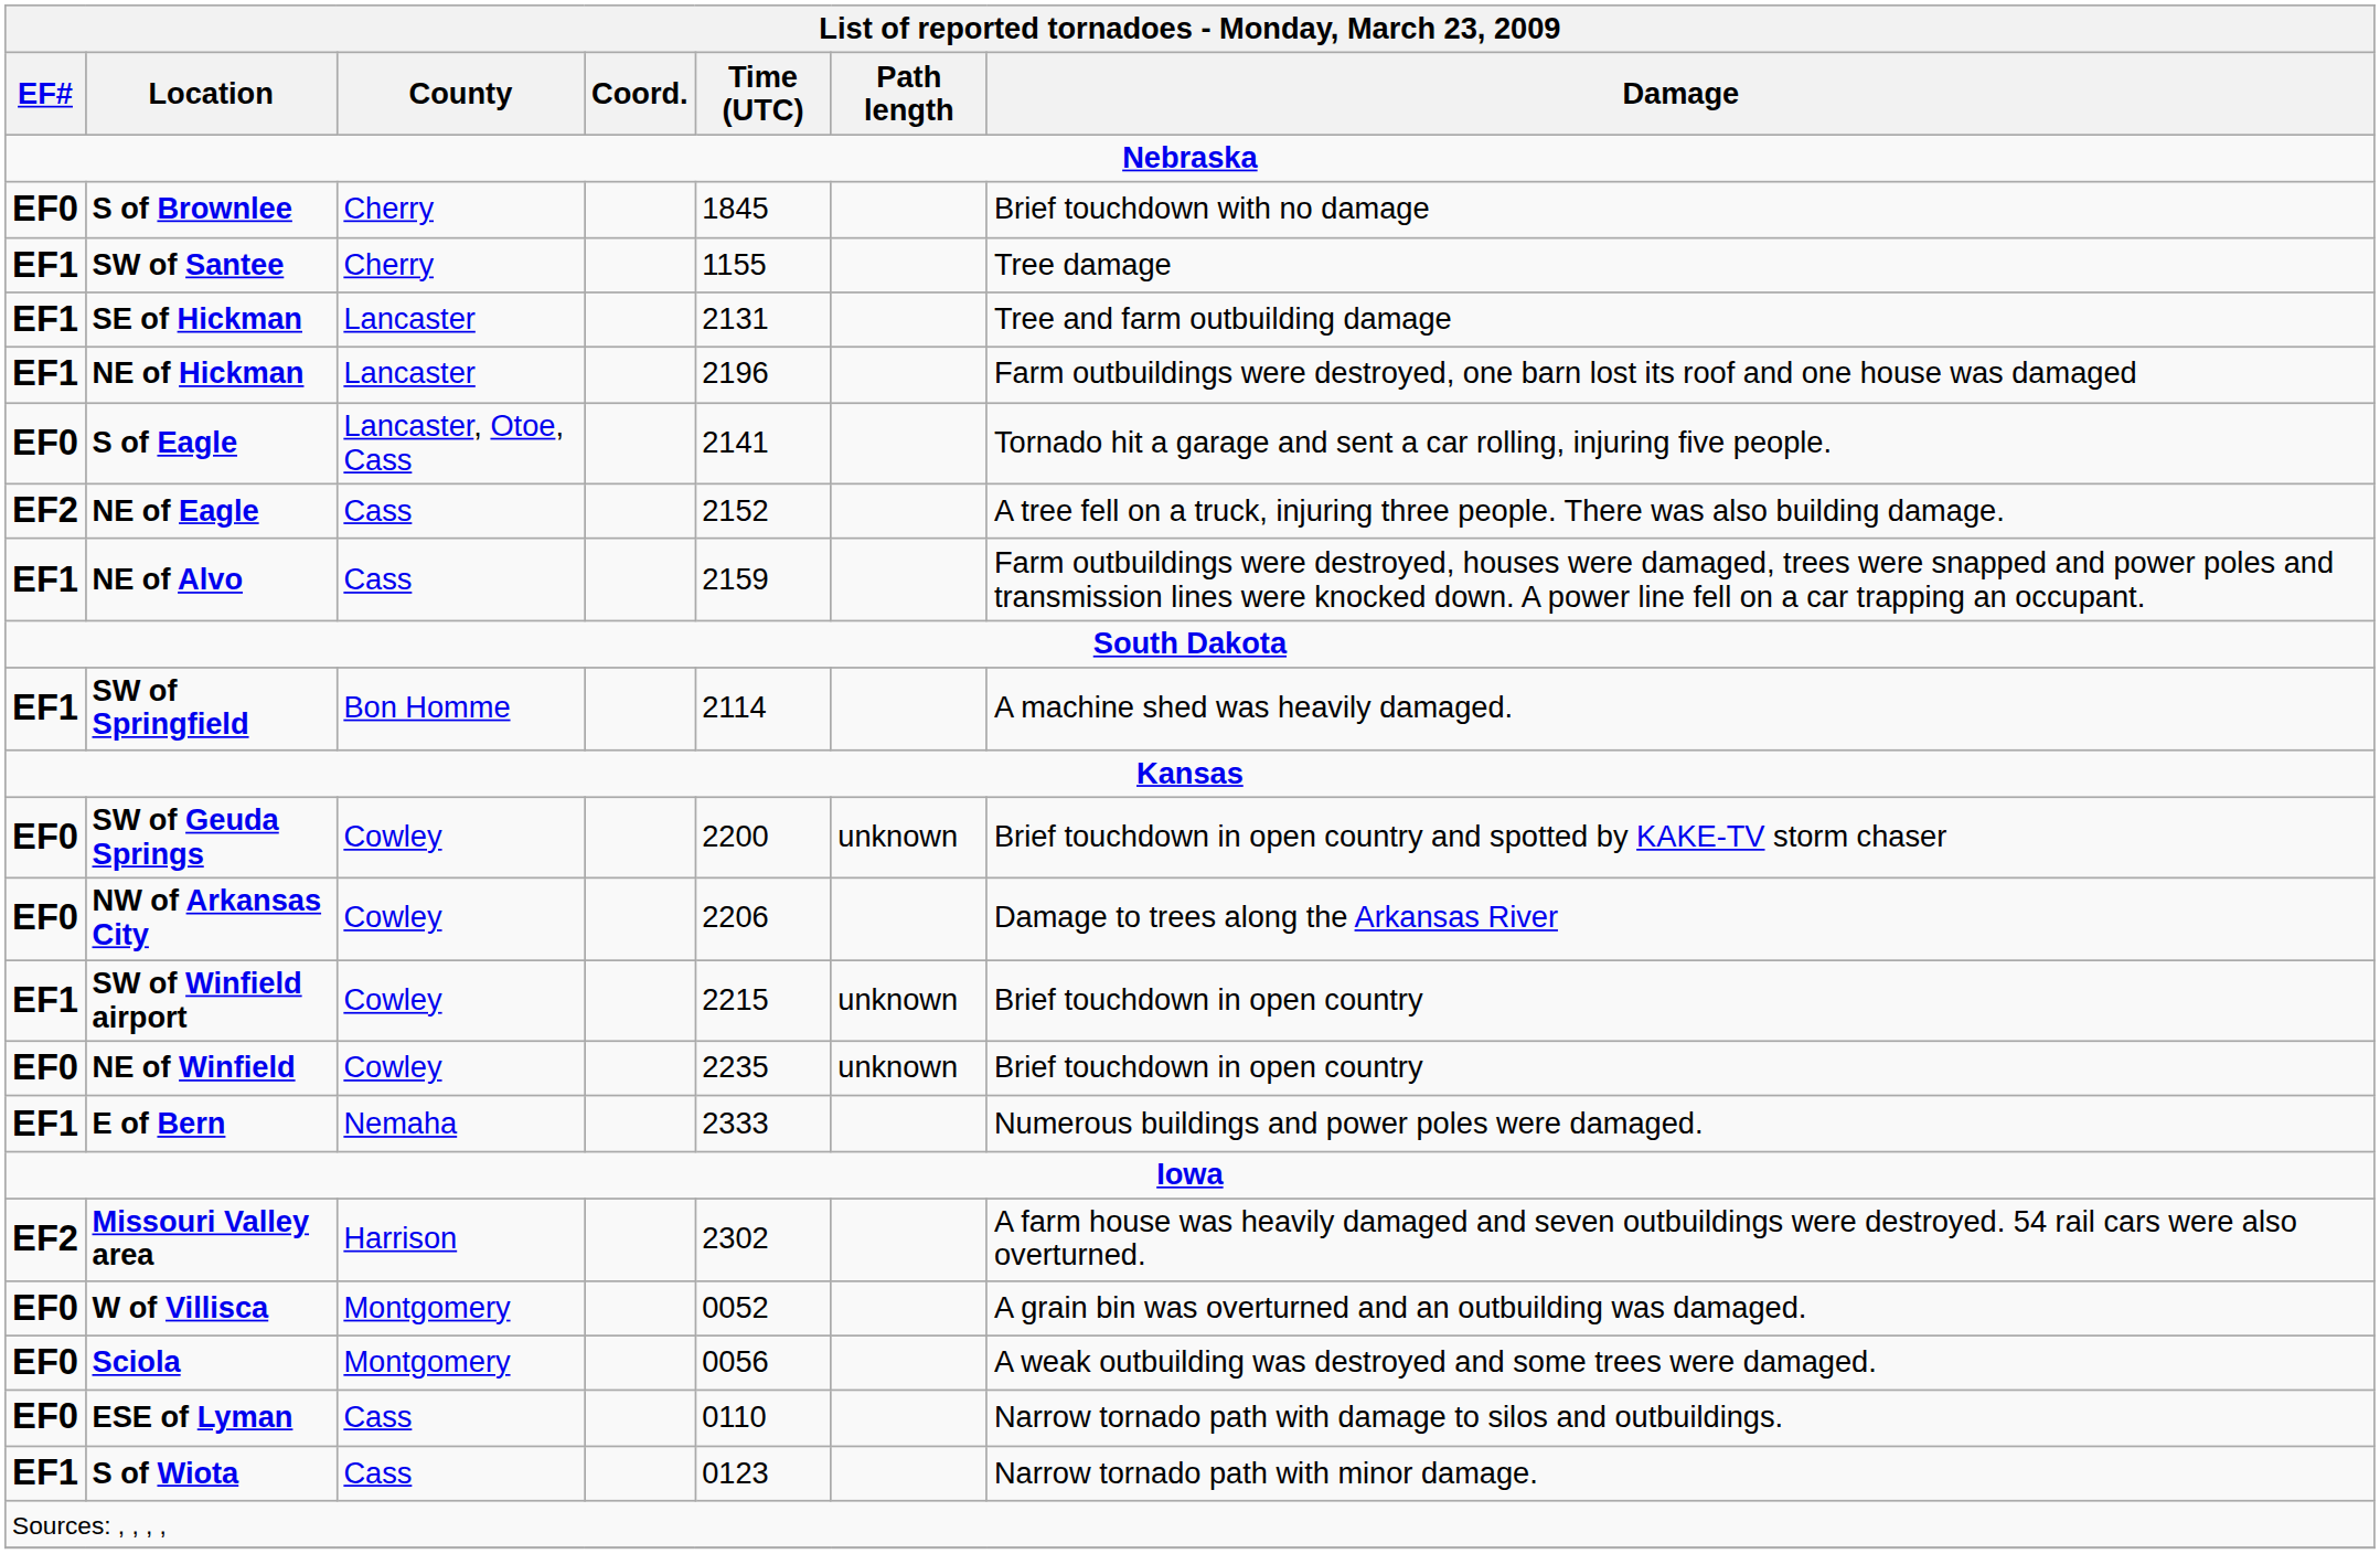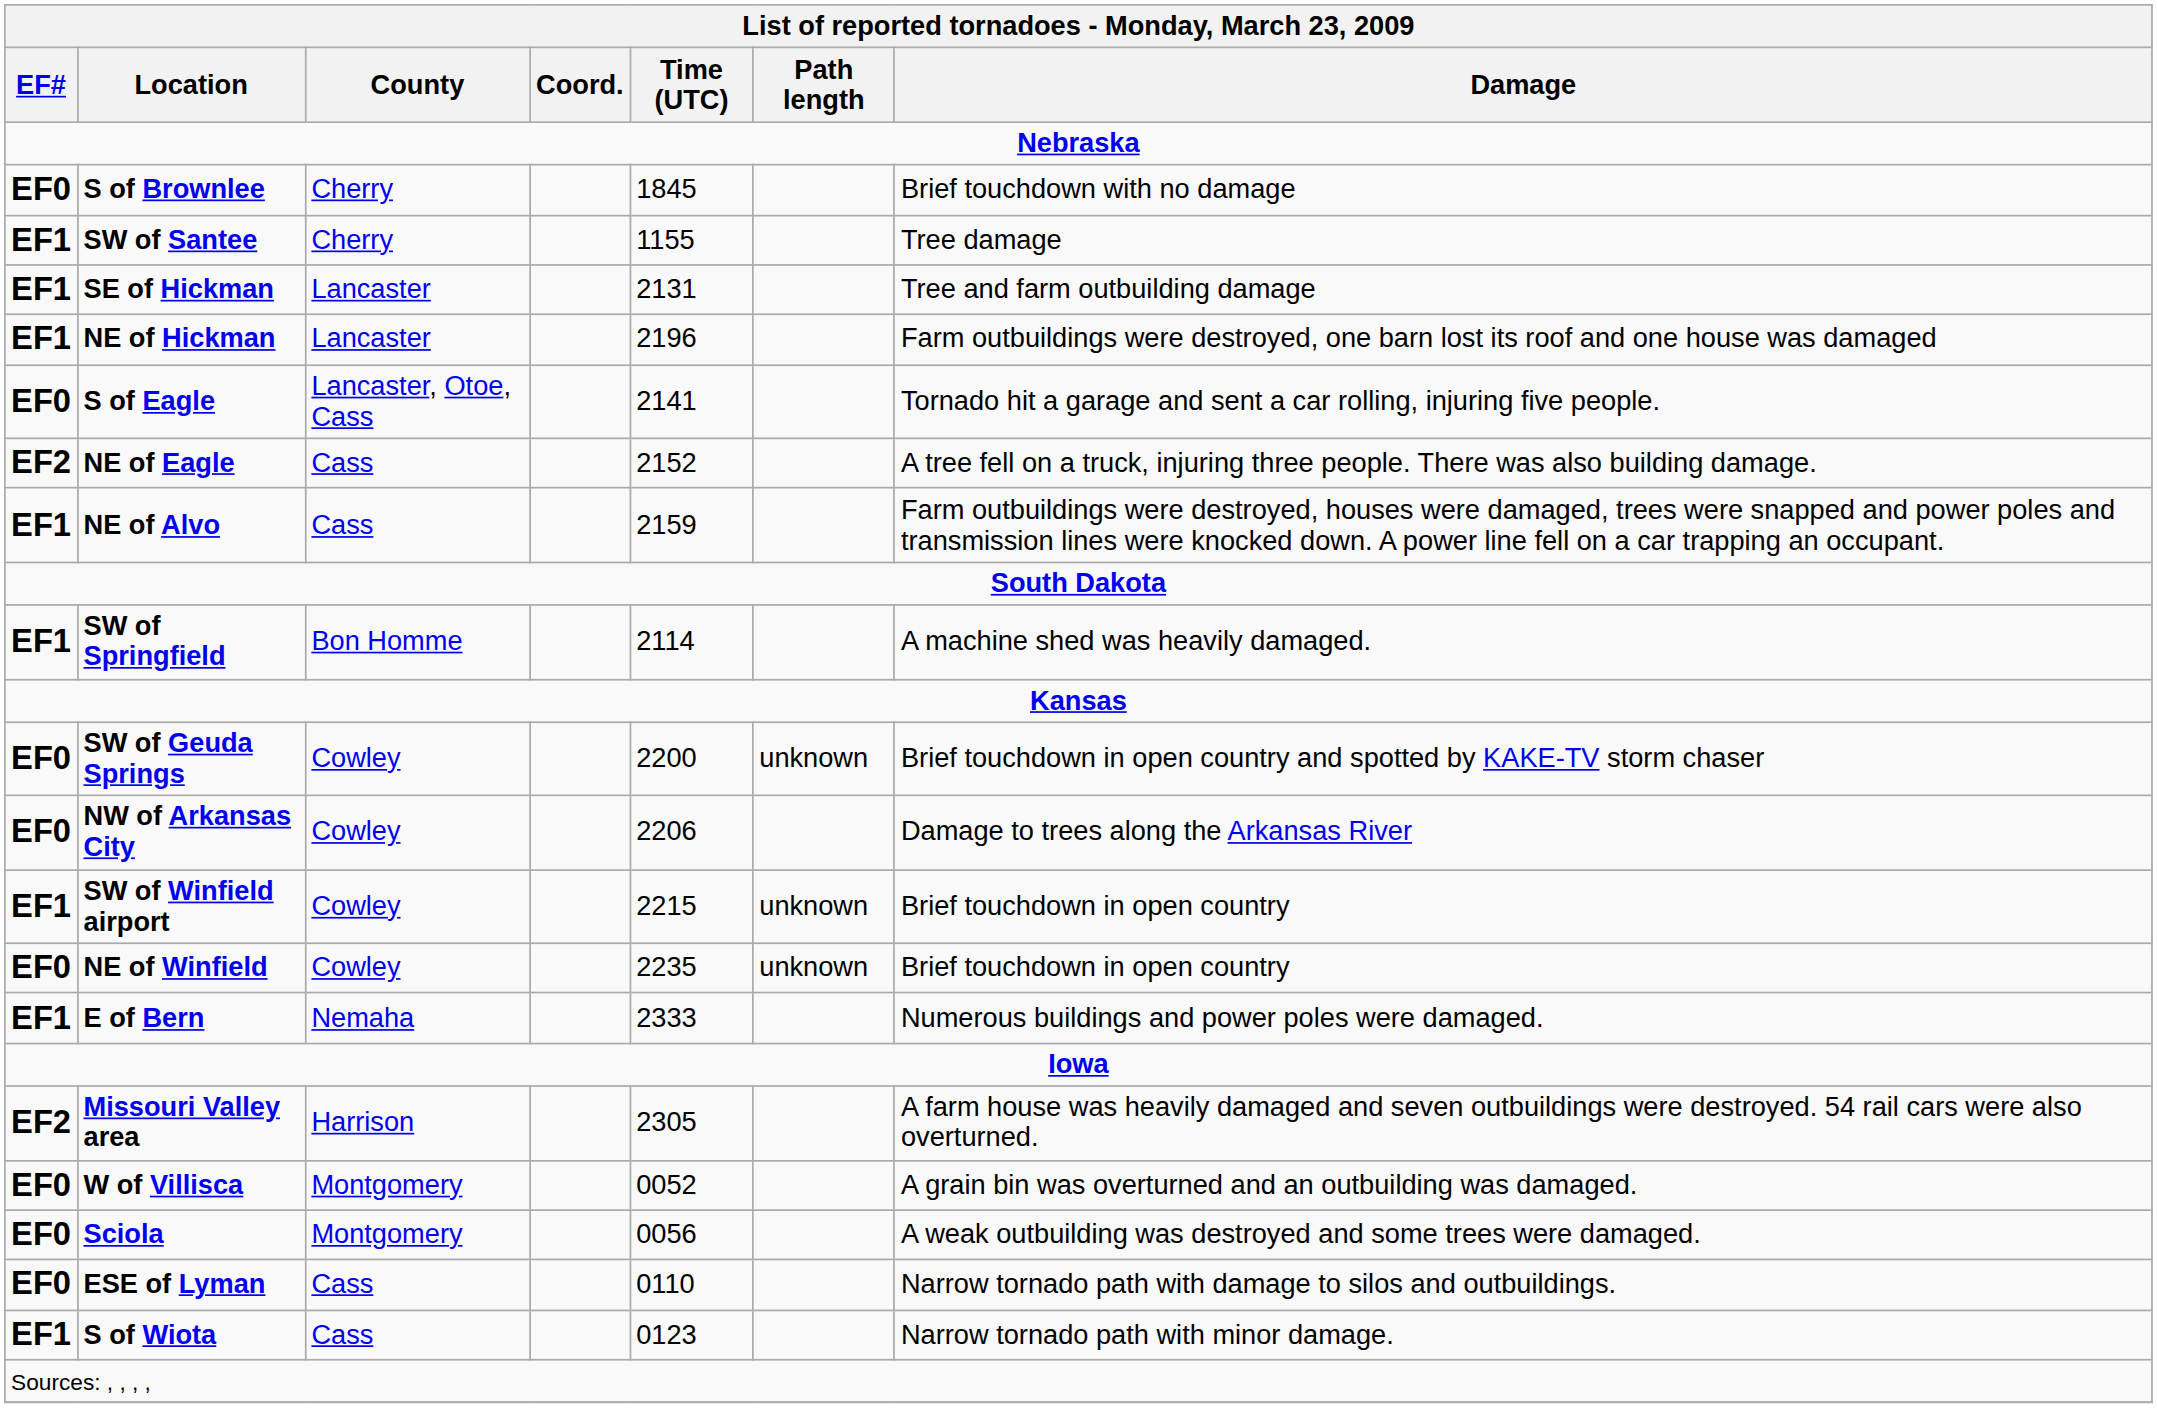Missouri Valley area | Time (UTC): 2302 -> 2305
